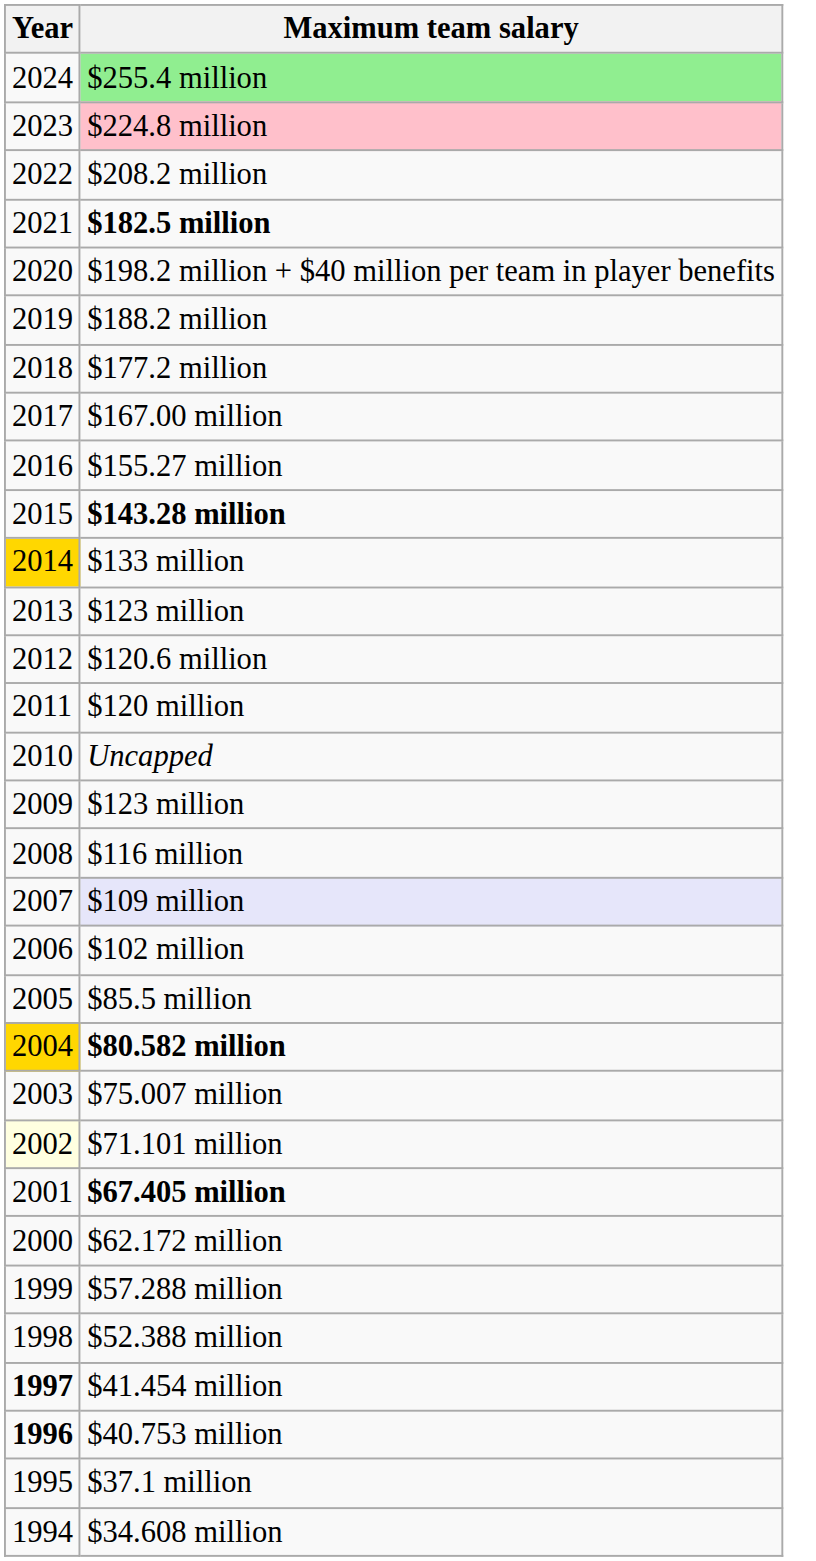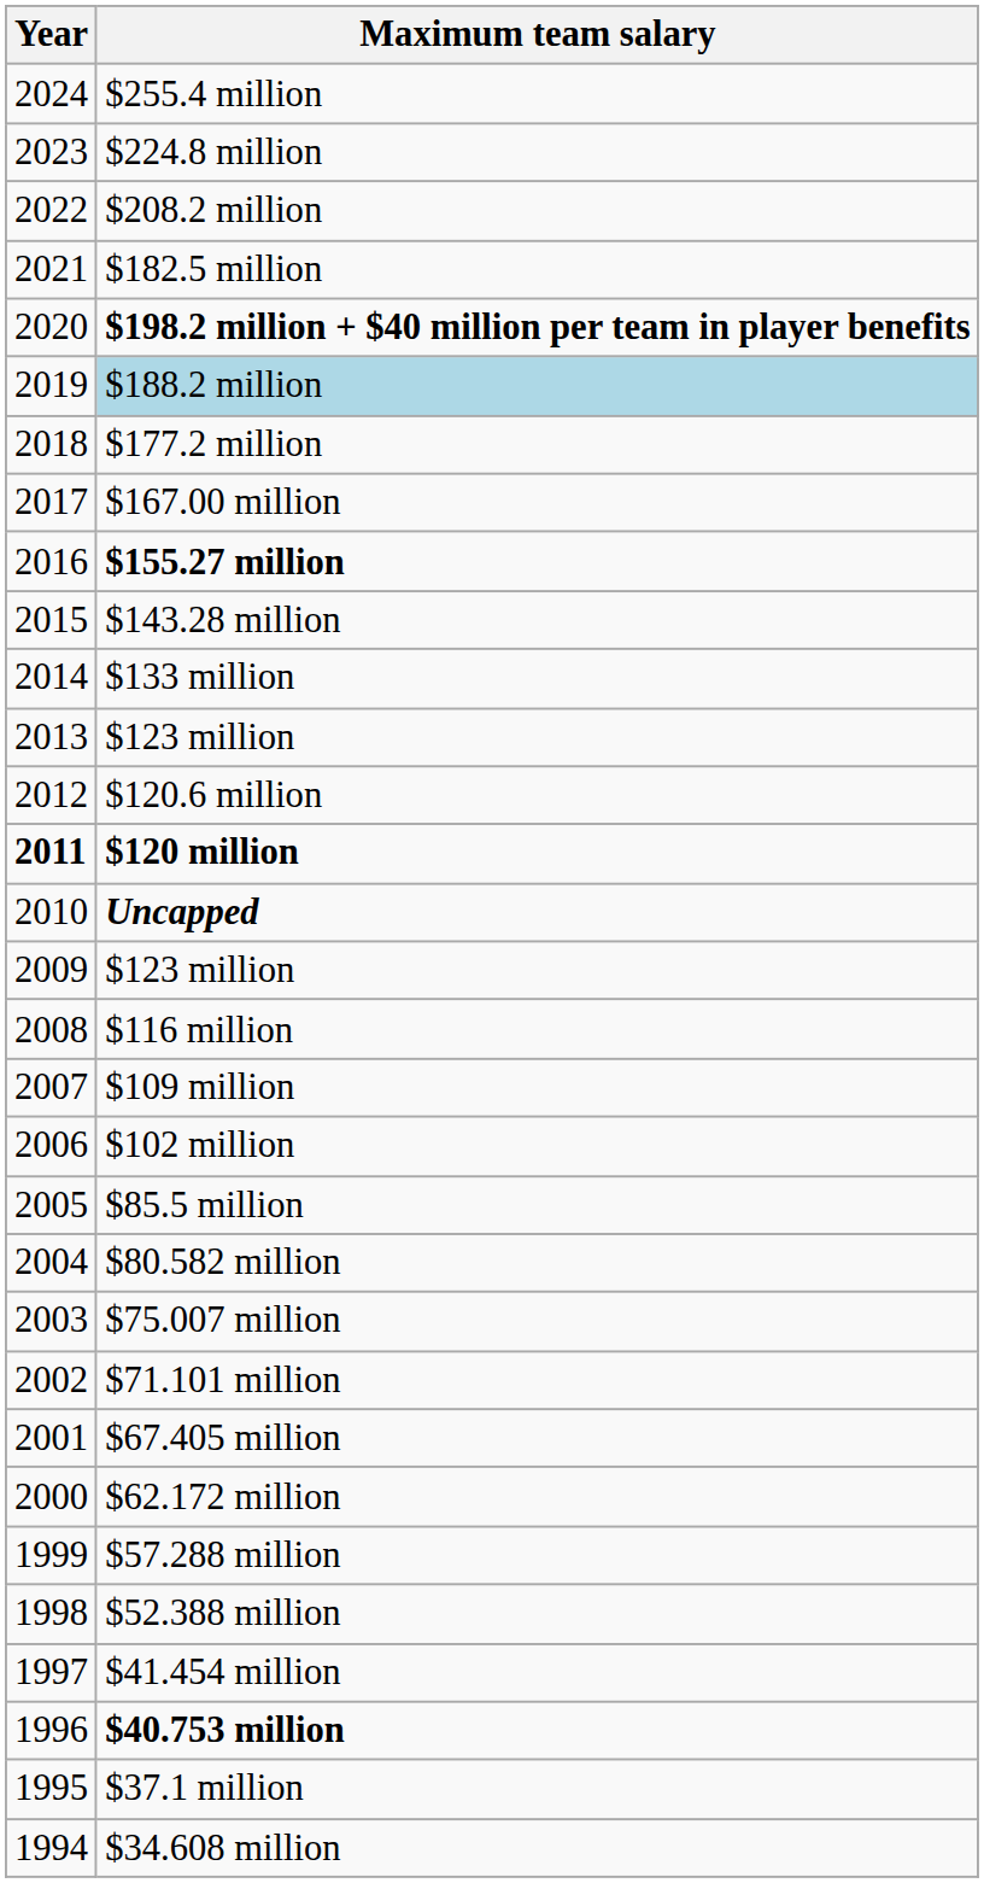row 2 | Maximum team salary: lightgreen background -> no background
row 3 | Maximum team salary: pink background -> no background
row 5 | Maximum team salary: bold -> normal
row 6 | Maximum team salary: normal -> bold
row 7 | Maximum team salary: no background -> lightblue background
row 10 | Maximum team salary: normal -> bold
row 11 | Maximum team salary: bold -> normal
row 12 | Year: gold background -> no background
row 15 | Year: normal -> bold
row 15 | Maximum team salary: normal -> bold
row 16 | Maximum team salary: normal -> bold
row 19 | Maximum team salary: lavender background -> no background
row 22 | Year: gold background -> no background
row 22 | Maximum team salary: bold -> normal
row 24 | Year: lightyellow background -> no background
row 25 | Maximum team salary: bold -> normal
row 29 | Year: bold -> normal
row 30 | Year: bold -> normal
row 30 | Maximum team salary: normal -> bold
